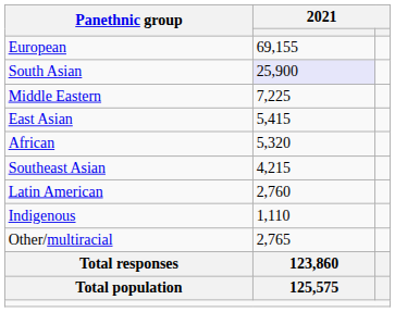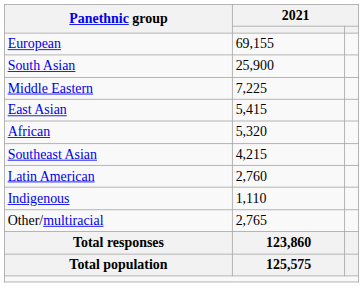South Asian | column 2: lavender background -> no background
